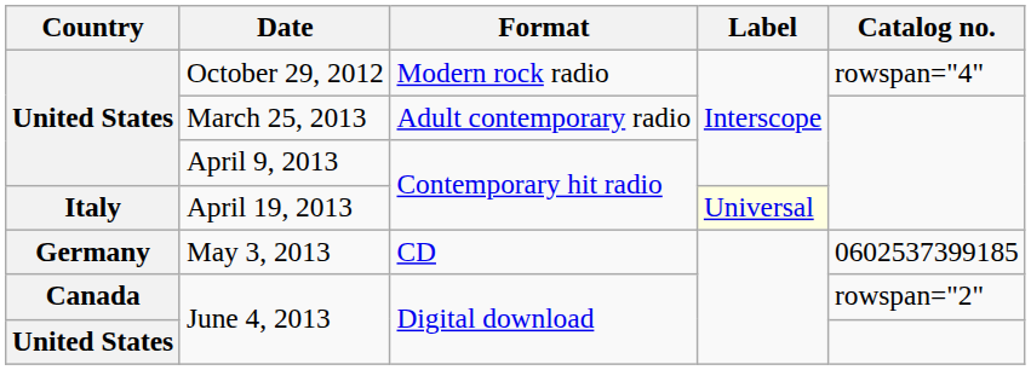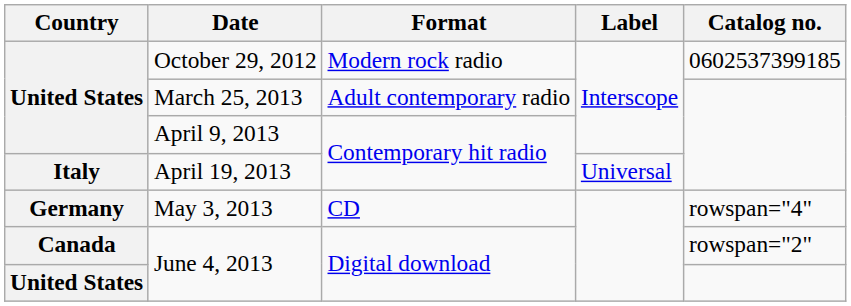October 29, 2012 | Catalog no.: rowspan="4" -> 0602537399185
April 19, 2013 | Label: lightyellow background -> no background
May 3, 2013 | Catalog no.: 0602537399185 -> rowspan="4"
